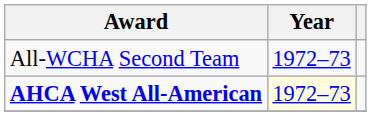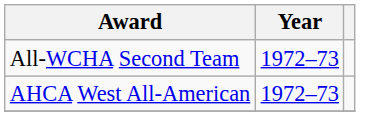row 3 | Award: bold -> normal
row 3 | Year: lightyellow background -> no background
